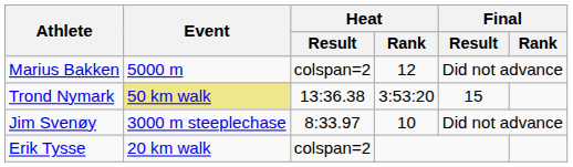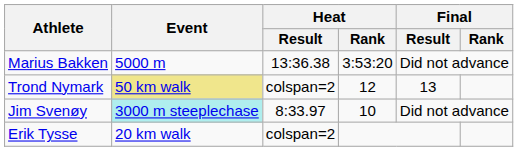Marius Bakken | Heat / Result: colspan=2 -> 13:36.38
Marius Bakken | Heat / Rank: 12 -> 3:53:20
Trond Nymark | Heat / Result: 13:36.38 -> colspan=2
Trond Nymark | Heat / Rank: 3:53:20 -> 12
Trond Nymark | Final / Result: 15 -> 13
Jim Svenøy | Event: no background -> paleturquoise background
